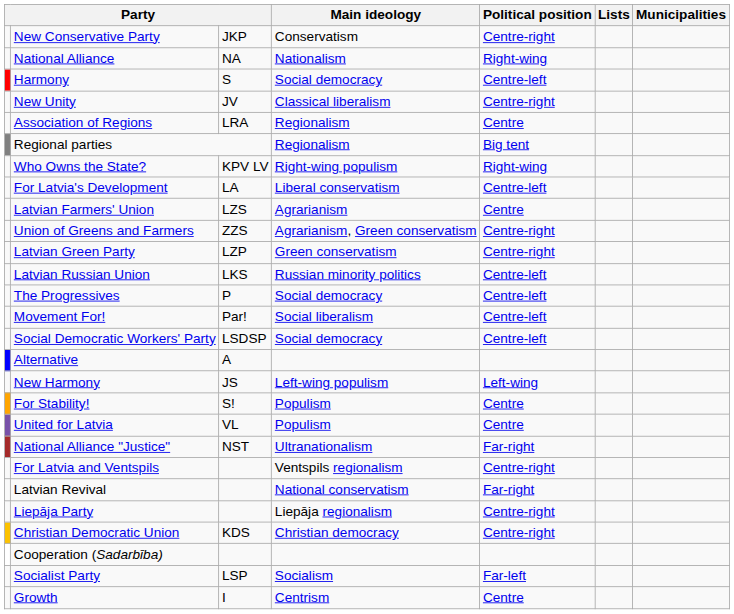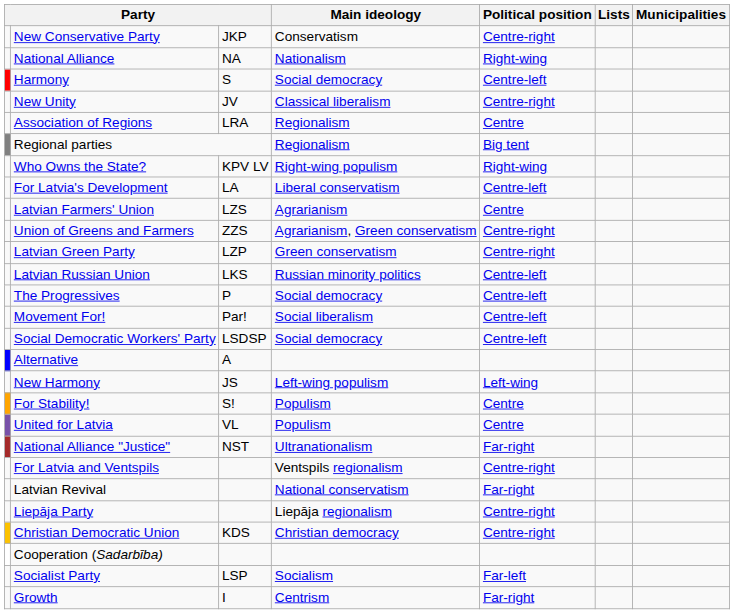Growth | Political position: Centre -> Far-right
